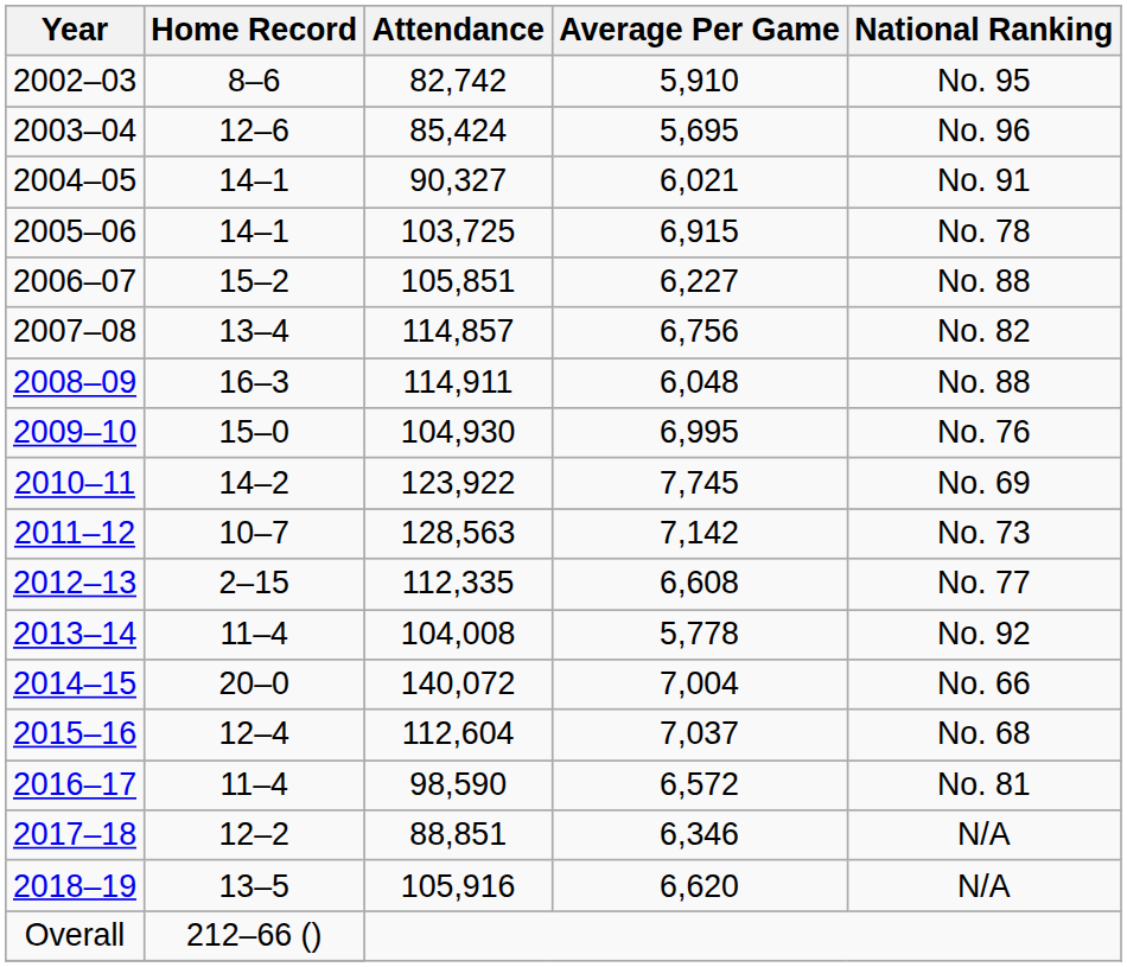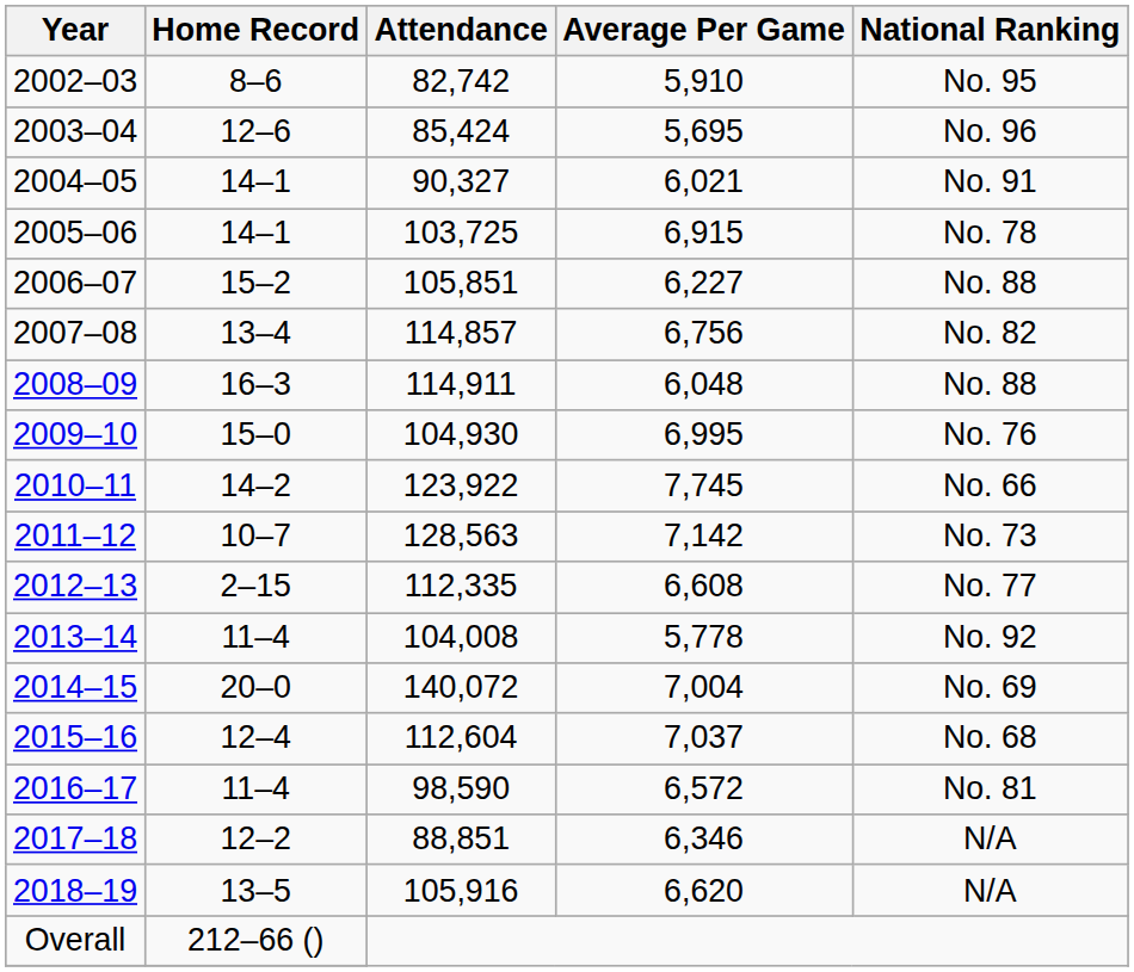2010–11 | National Ranking: No. 69 -> No. 66
2014–15 | National Ranking: No. 66 -> No. 69
